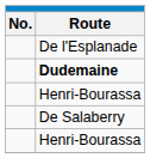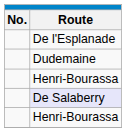Dudemaine | Route: bold -> normal
De Salaberry | Route: no background -> lavender background
